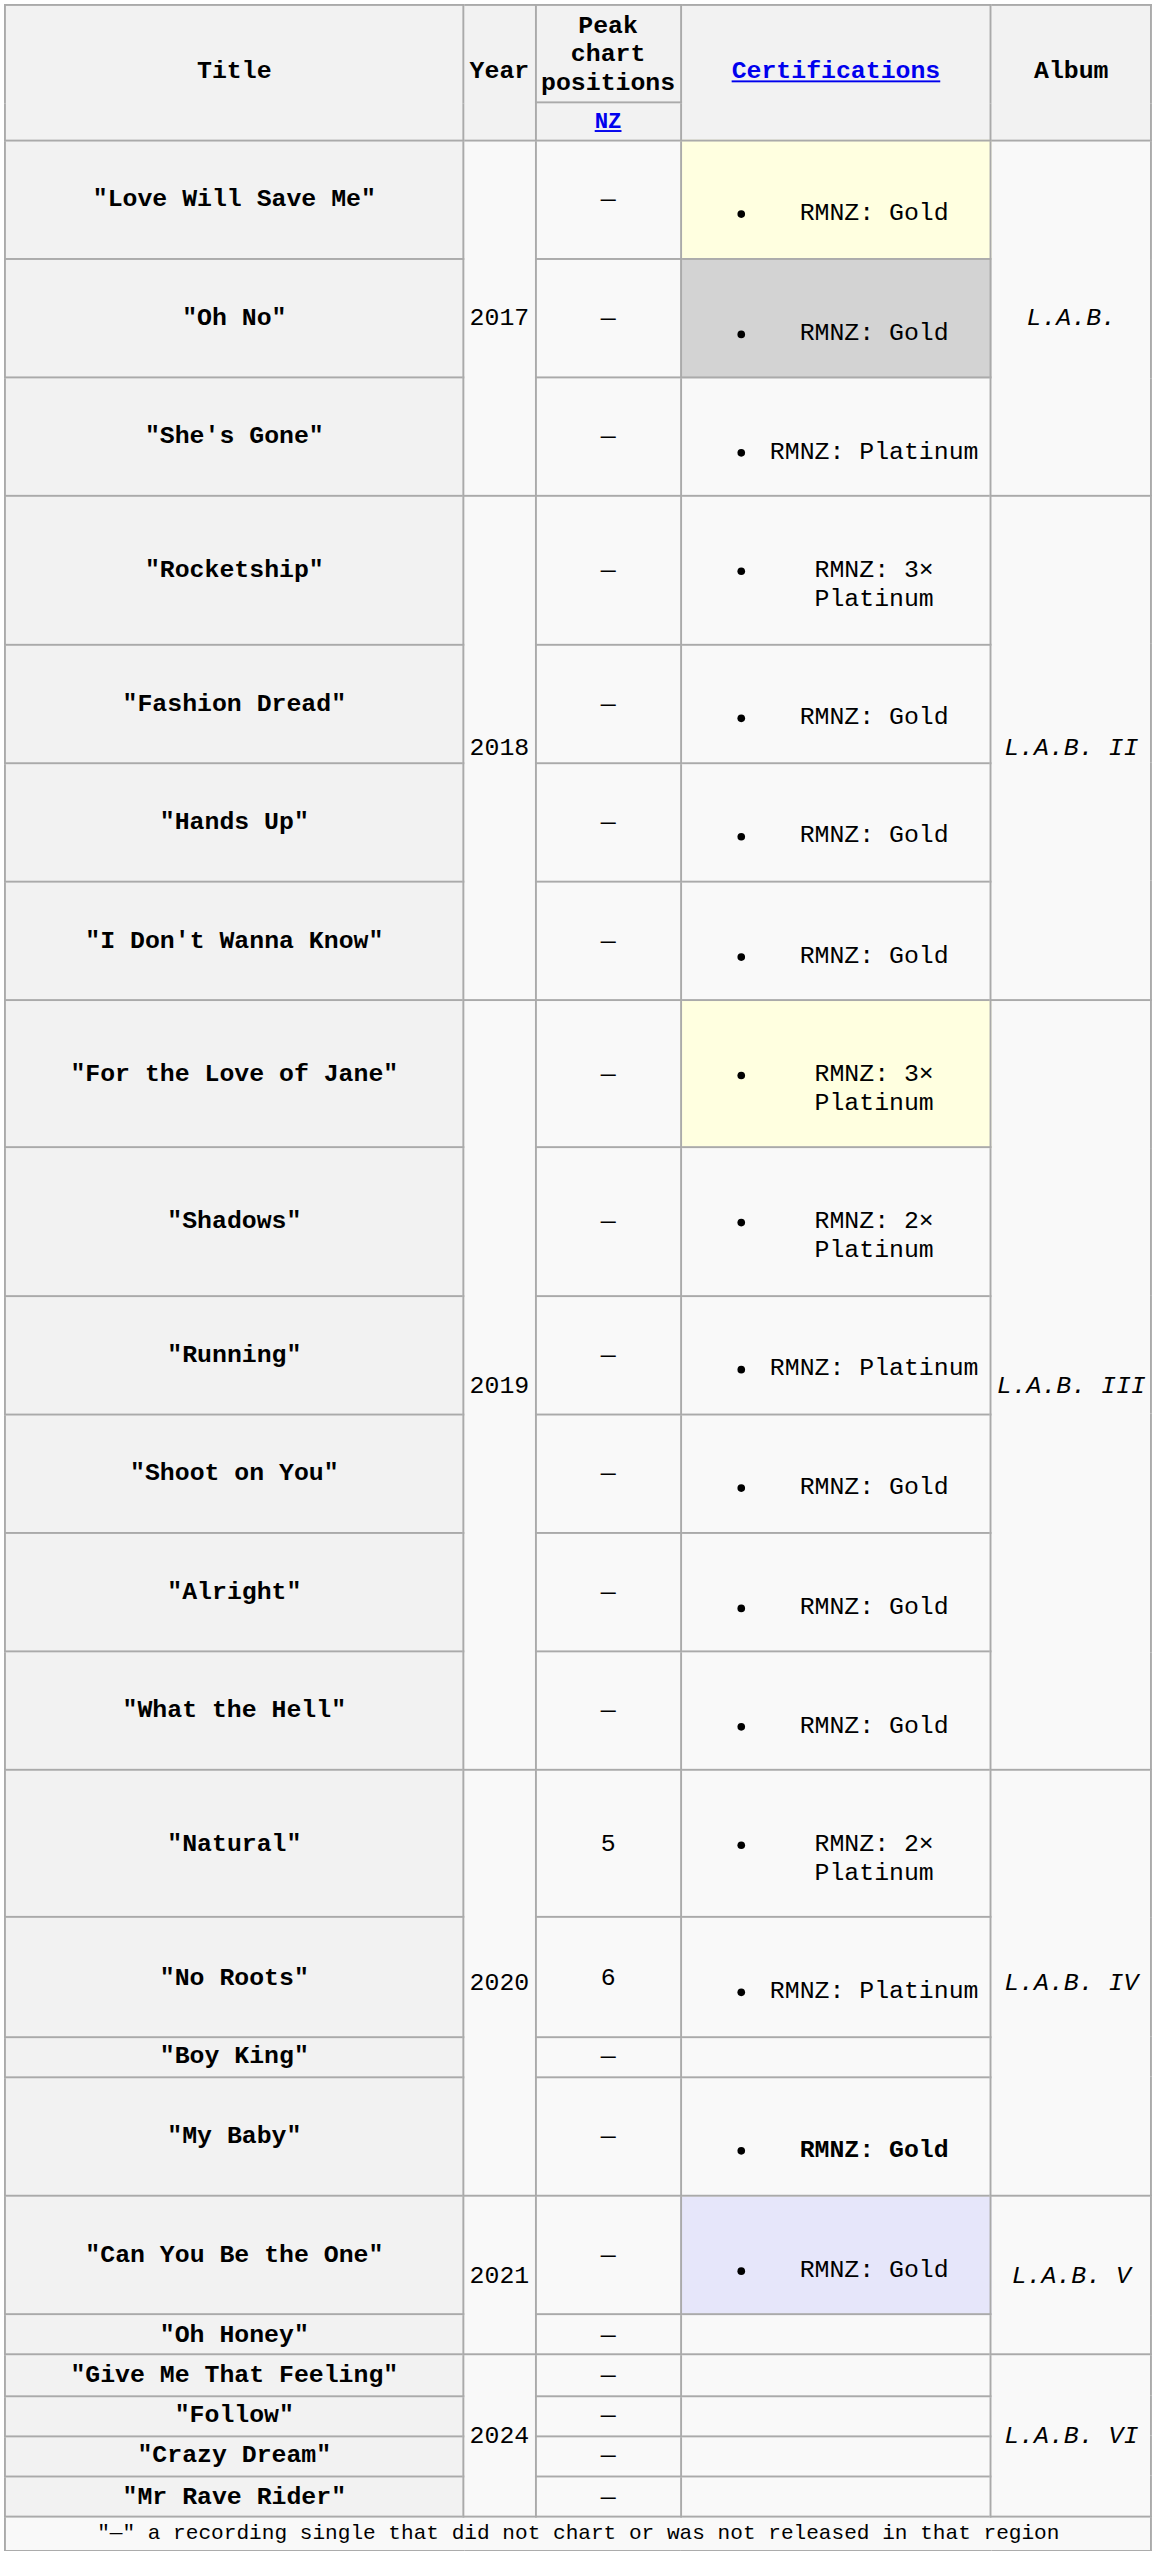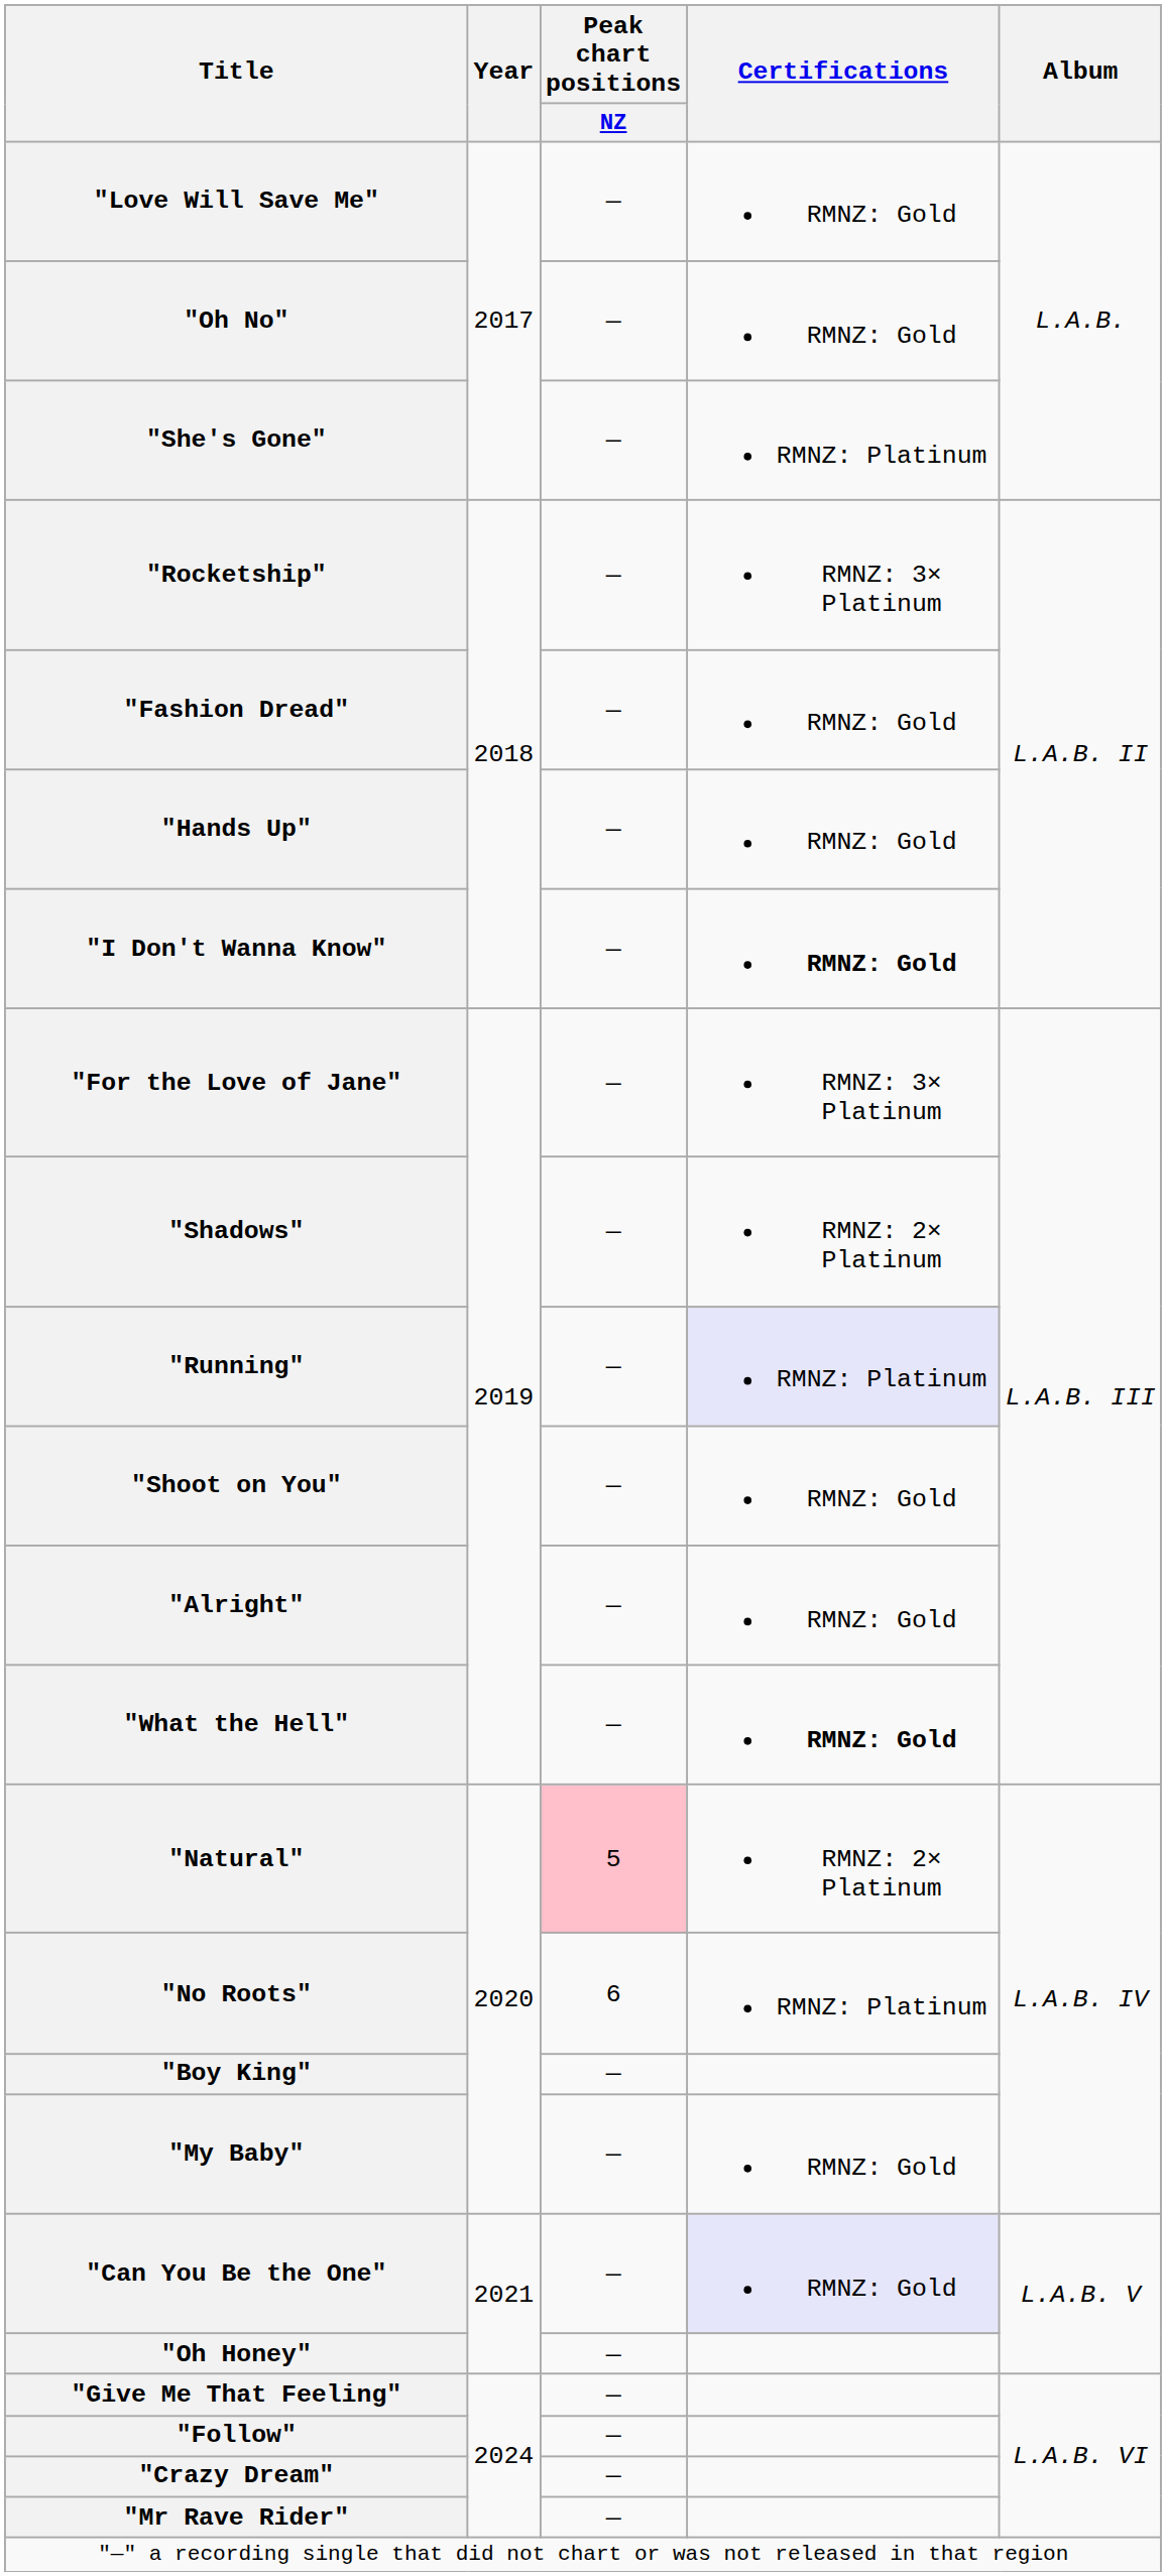"Love Will Save Me" | Certifications: lightyellow background -> no background
"Oh No" | Certifications: lightgrey background -> no background
"I Don't Wanna Know" | Certifications: normal -> bold
"For the Love of Jane" | Certifications: lightyellow background -> no background
"Running" | Certifications: no background -> lavender background
"What the Hell" | Certifications: normal -> bold
"Natural" | Peak chart positions / NZ: no background -> pink background
"My Baby" | Certifications: bold -> normal
